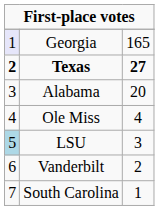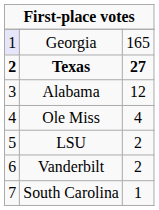Alabama | column 3: 20 -> 12
LSU | column 1: lightblue background -> no background
LSU | column 3: 3 -> 2
